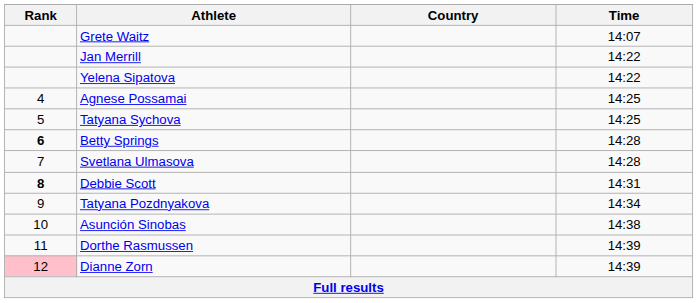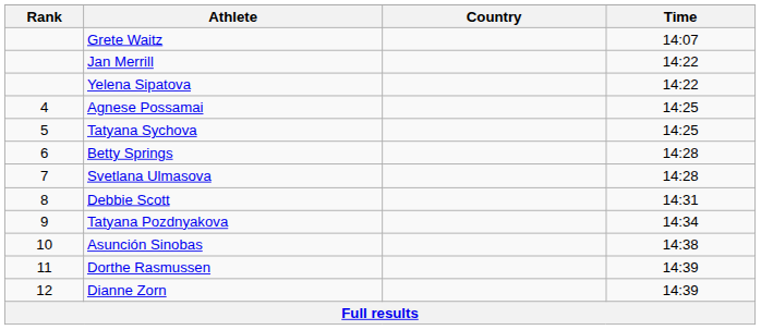Betty Springs | Rank: bold -> normal
Debbie Scott | Rank: bold -> normal
Dianne Zorn | Rank: pink background -> no background
